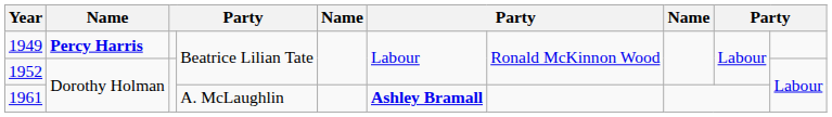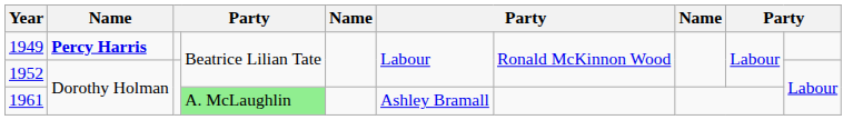1961 | column 4: no background -> lightgreen background
1961 | column 6: bold -> normal
